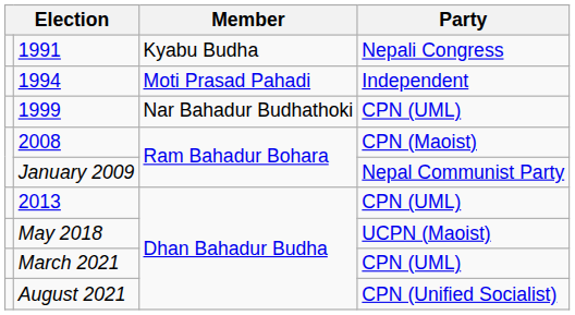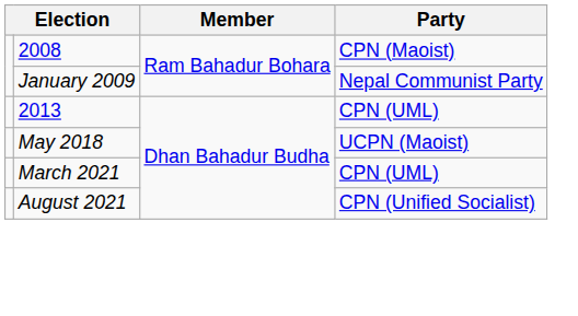- row: 1991 | Kyabu Budha | Nepali Congress
- row: 1994 | Moti Prasad Pahadi | Independent
- row: 1999 | Nar Bahadur Budhathoki | CPN (UML)
